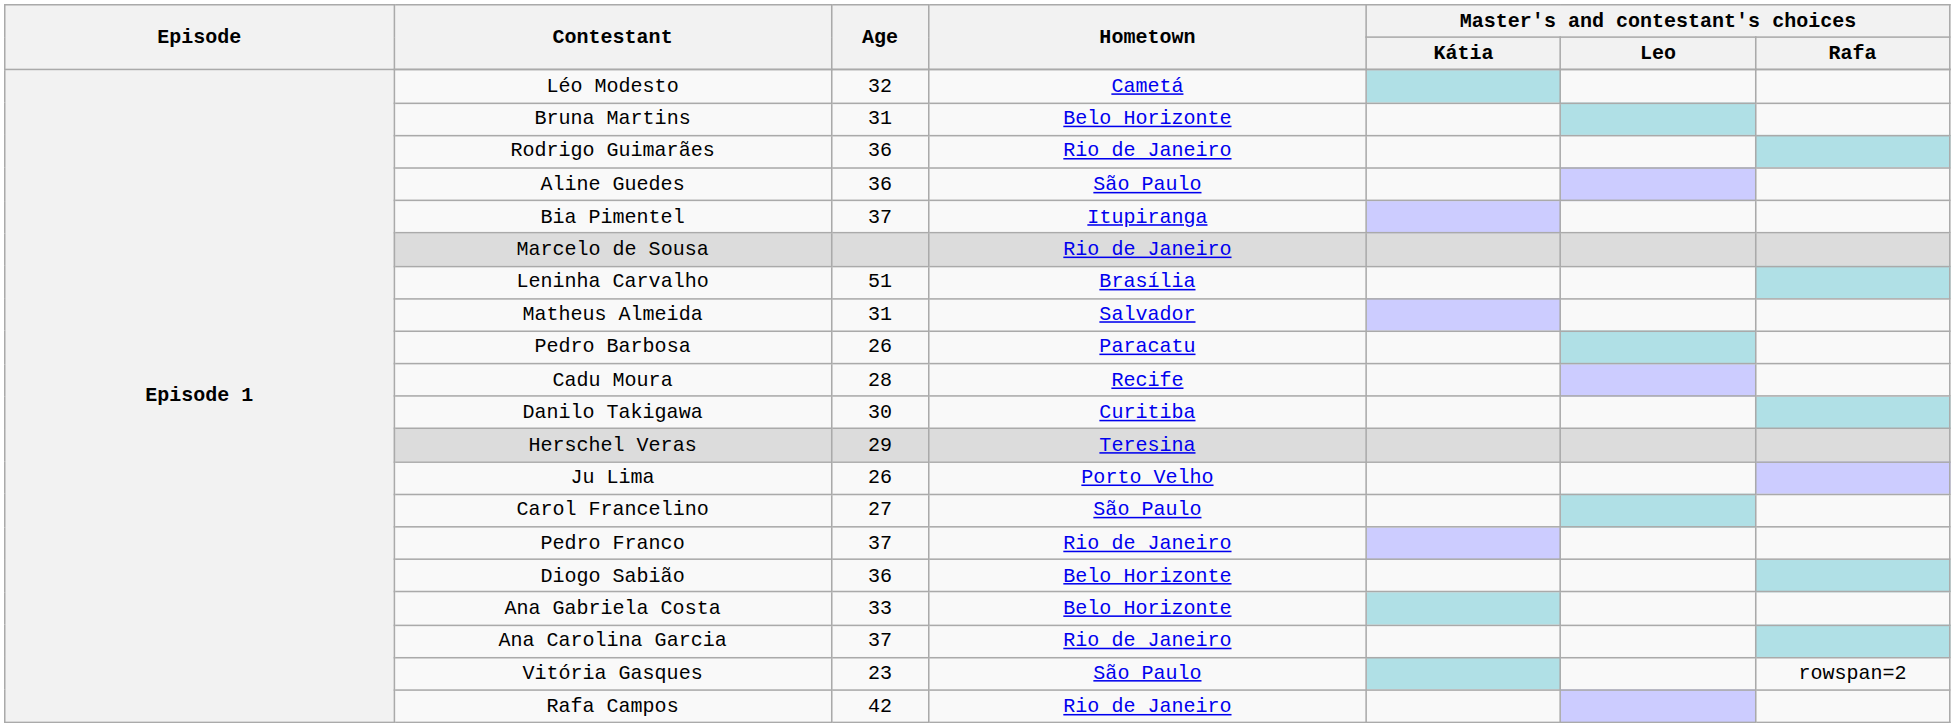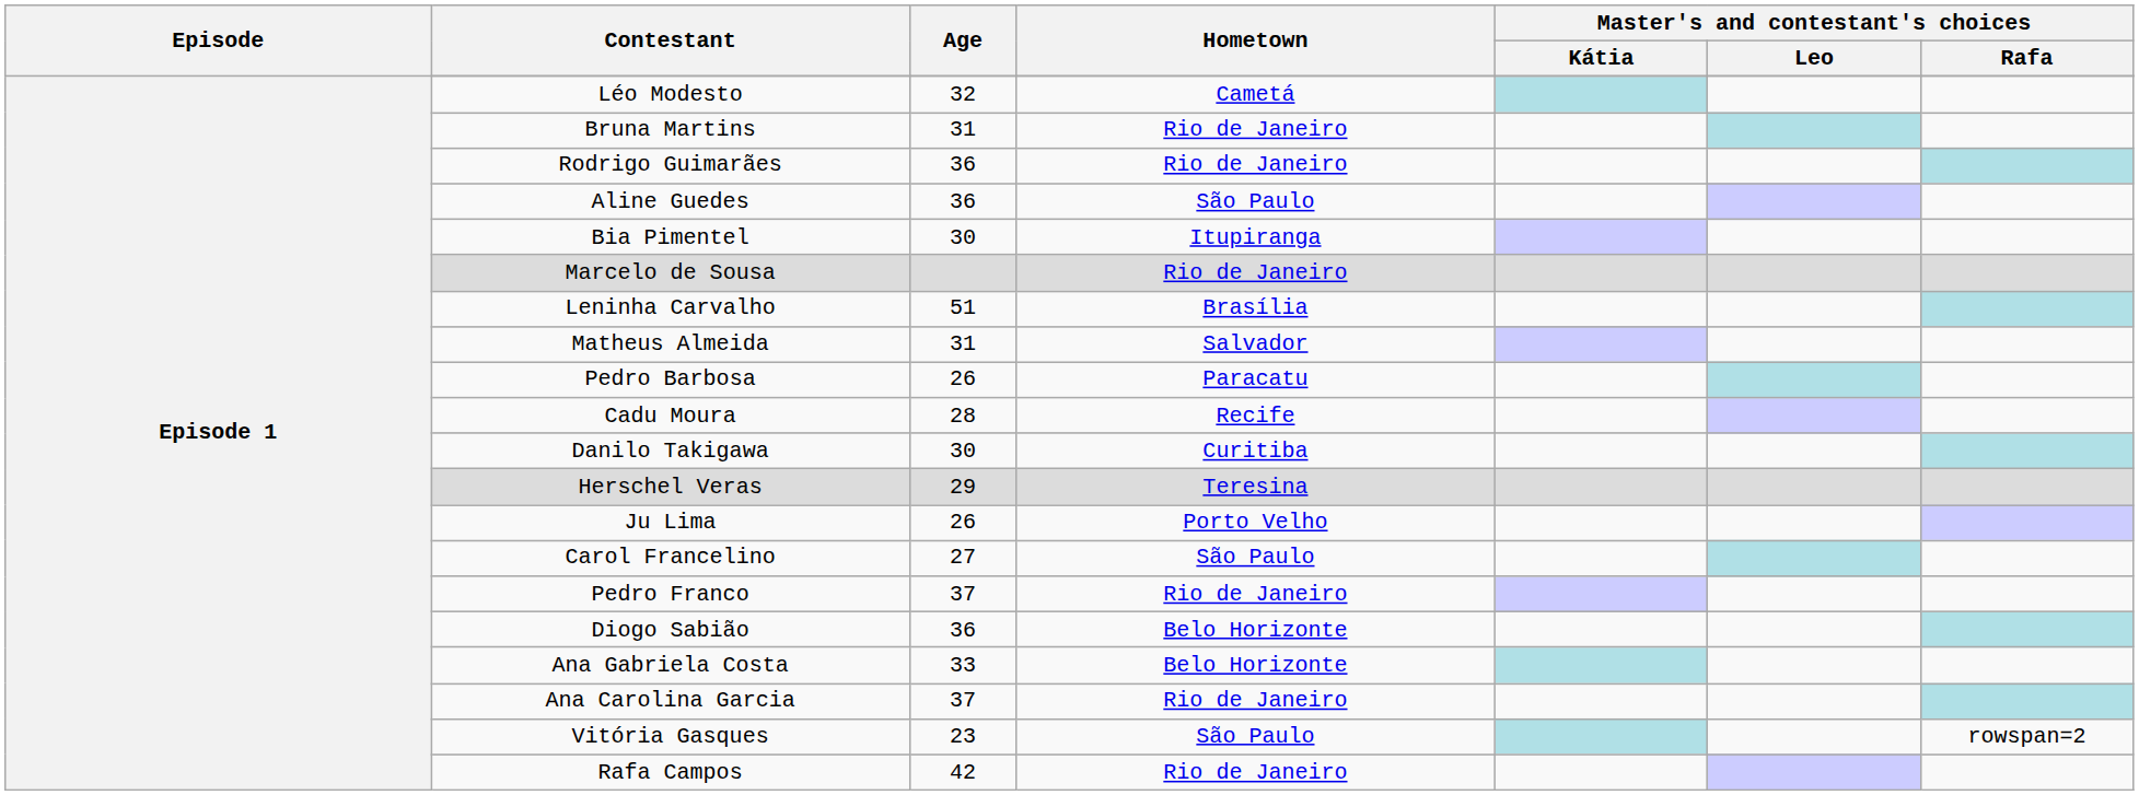Bruna Martins | Hometown: Belo Horizonte -> Rio de Janeiro
Bia Pimentel | Age: 37 -> 30
